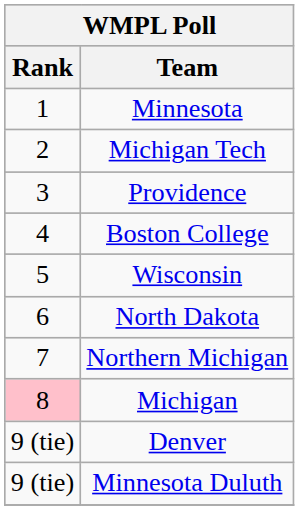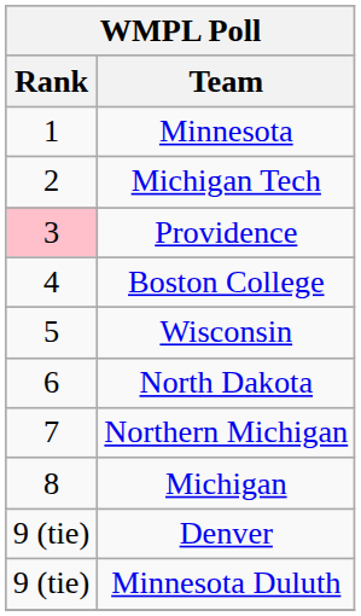Providence | Rank: no background -> pink background
Michigan | Rank: pink background -> no background
